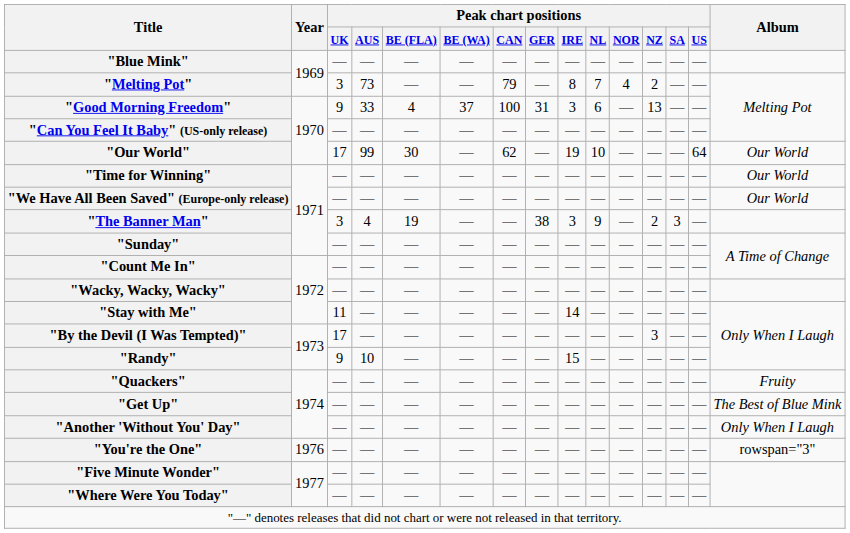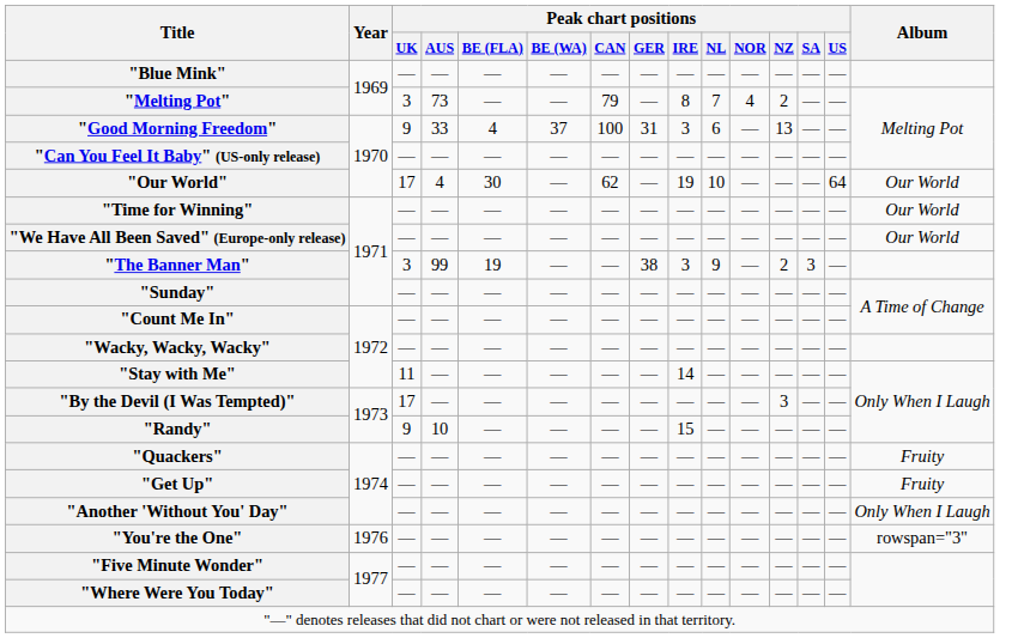"Our World" | Peak chart positions / AUS: 99 -> 4
"The Banner Man" | Peak chart positions / AUS: 4 -> 99
"Get Up" | Album: The Best of Blue Mink -> Fruity
